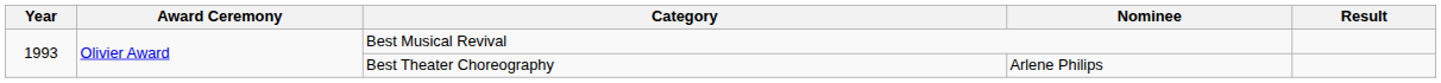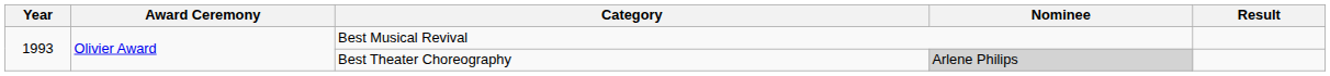Best Theater Choreography | Nominee: no background -> lightgrey background
